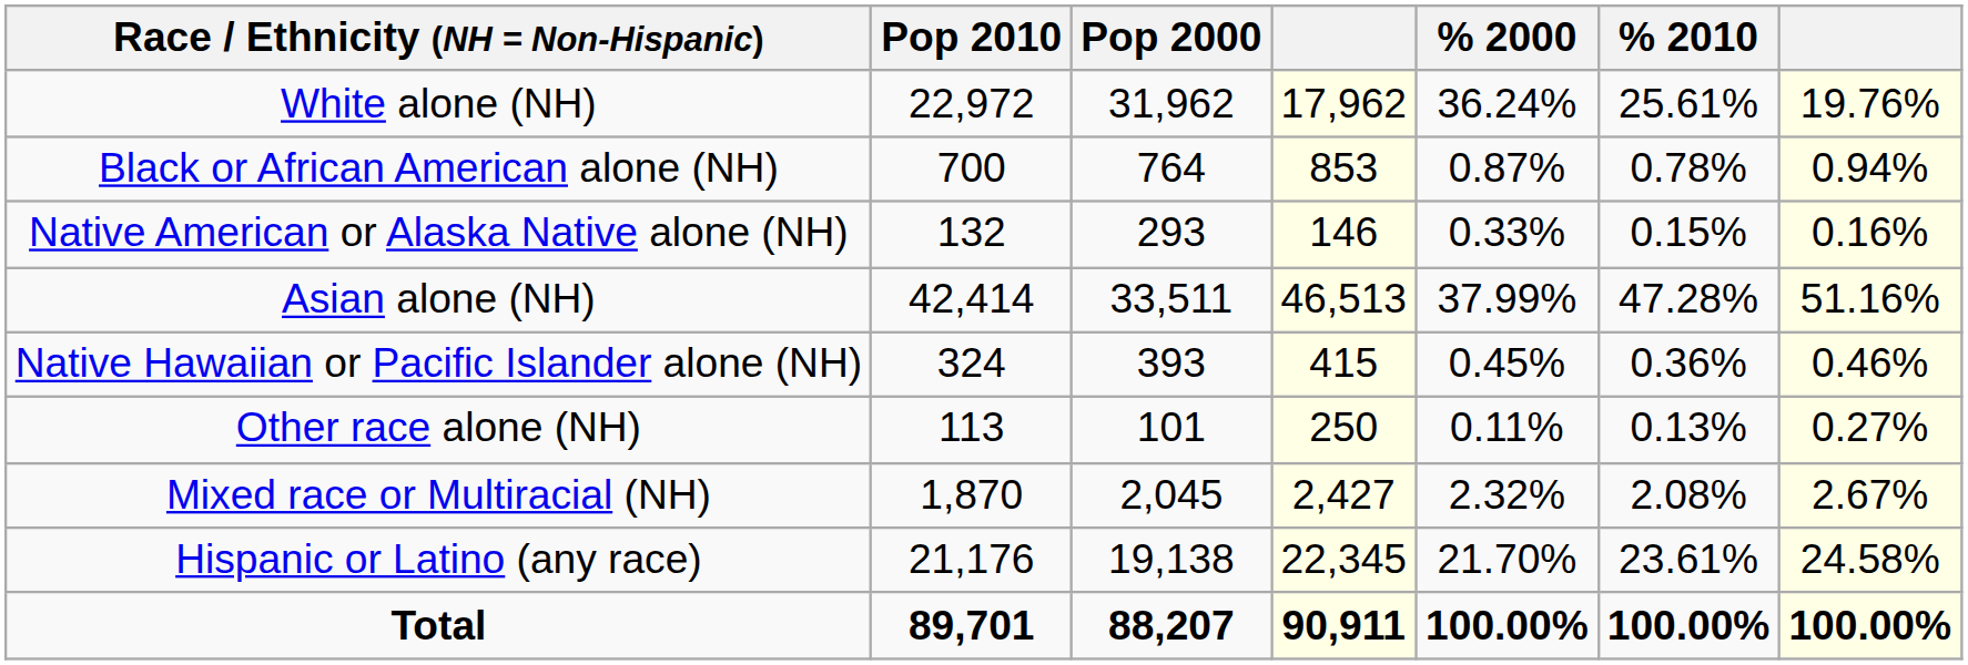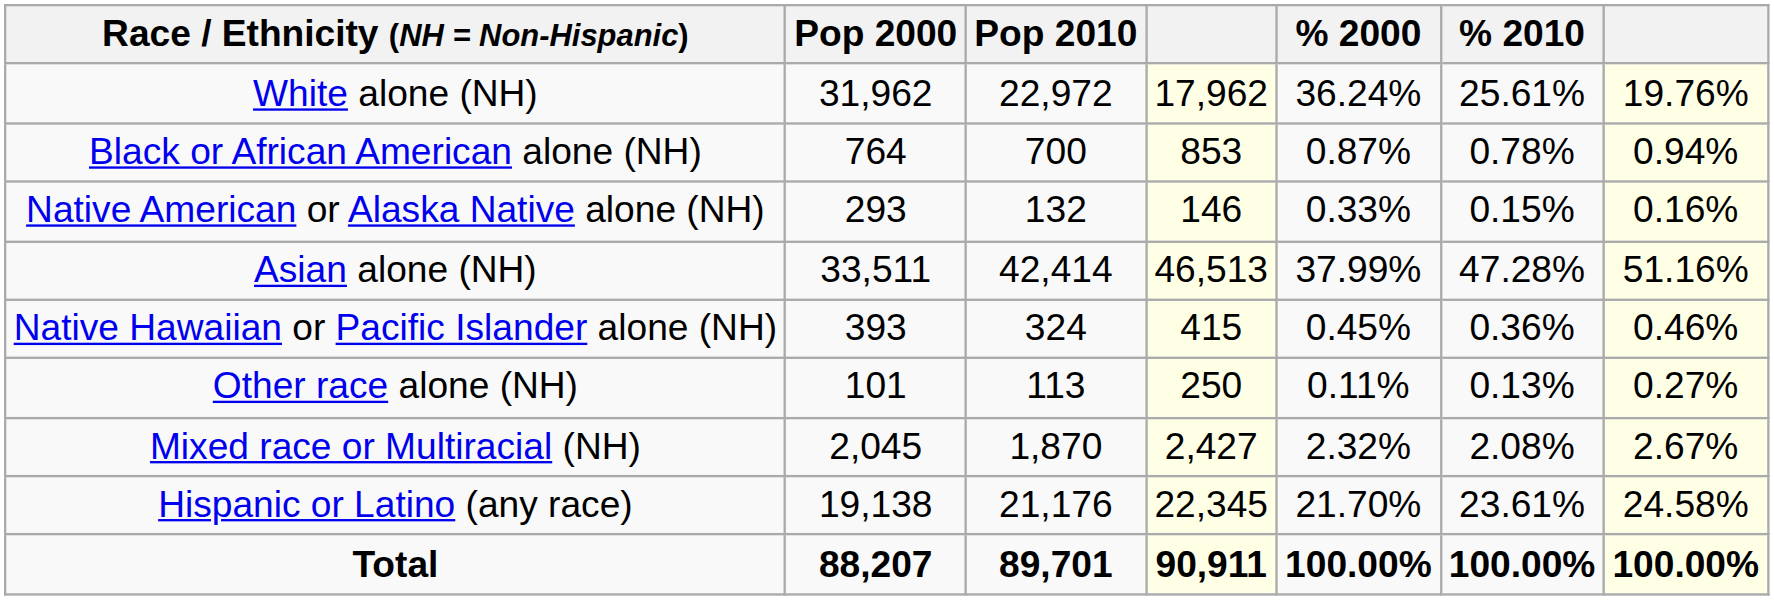columns swapped: Pop 2000 <-> Pop 2010
